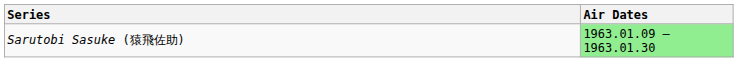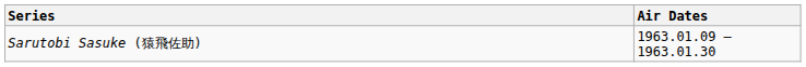Sarutobi Sasuke (猿飛佐助) | Air Dates: lightgreen background -> no background
